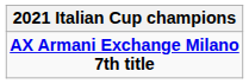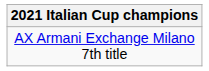row 2 | column 1: bold -> normal
